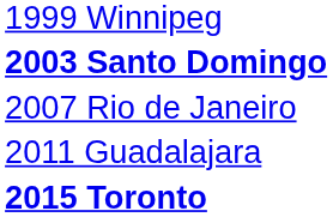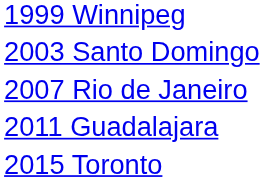2003 Santo Domingo | column 1: bold -> normal
2015 Toronto | column 1: bold -> normal
